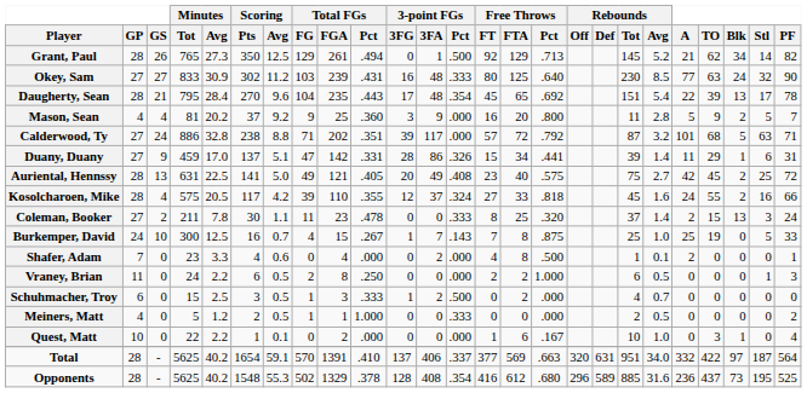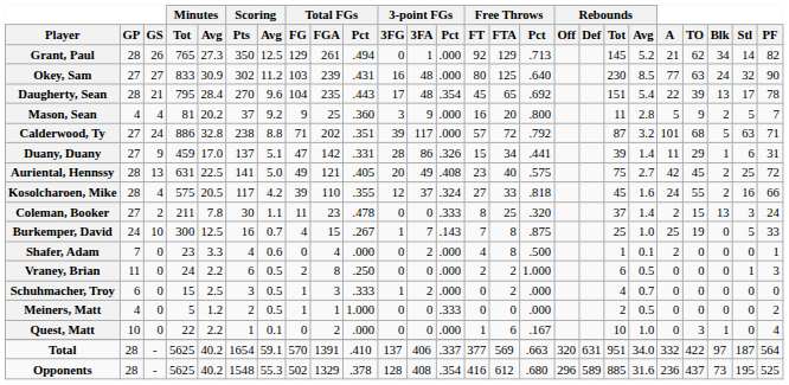Grant, Paul | 3-point FGs / Pct: .500 -> .000
Okey, Sam | 3-point FGs / Pct: .333 -> .000
Schuhmacher, Troy | 3-point FGs / Pct: .500 -> .000
